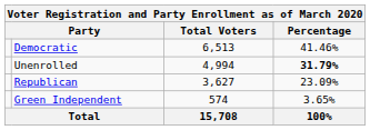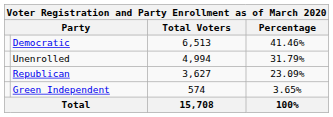Unenrolled | Percentage: bold -> normal
